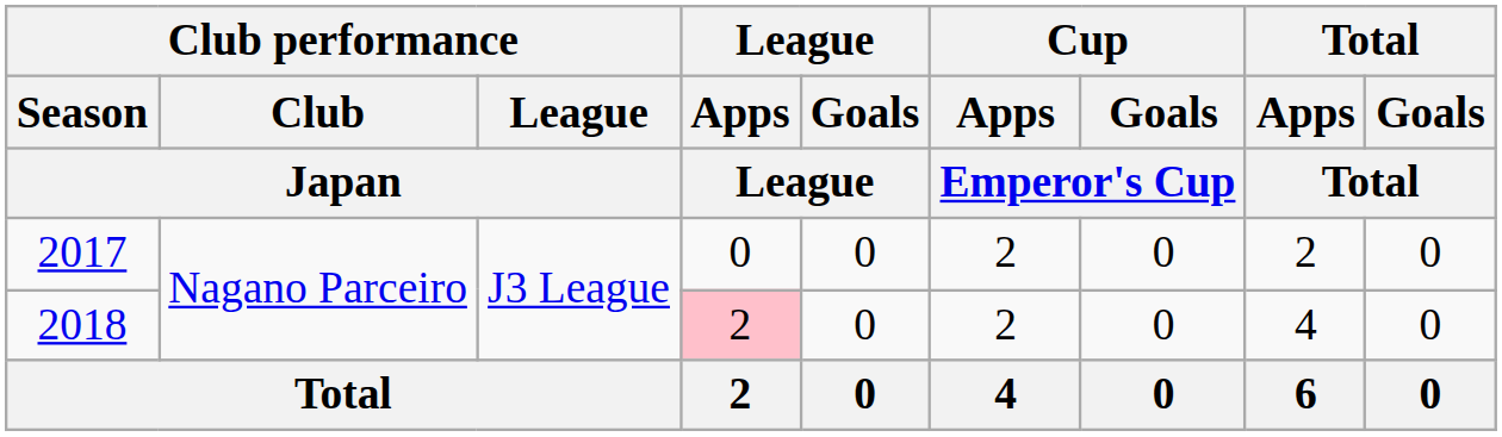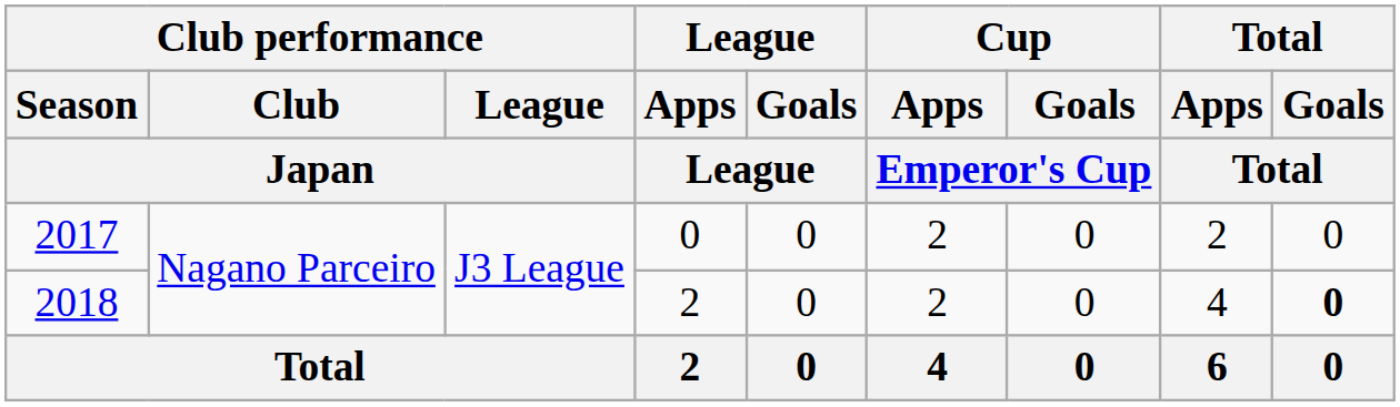2018 | League / Apps / League: pink background -> no background
2018 | Total / Goals / Total: normal -> bold
